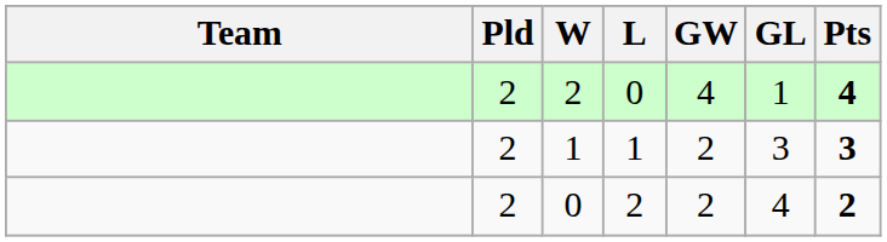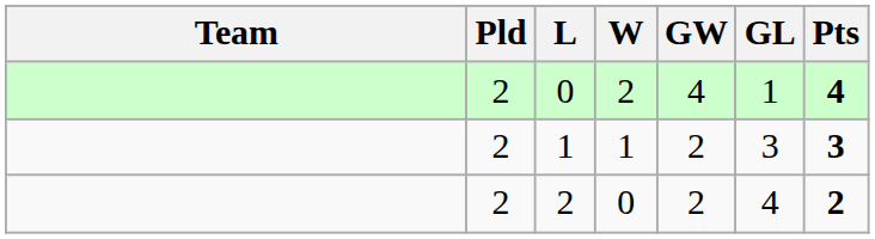columns swapped: W <-> L
